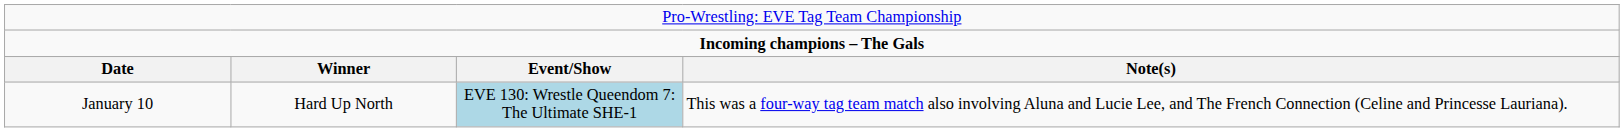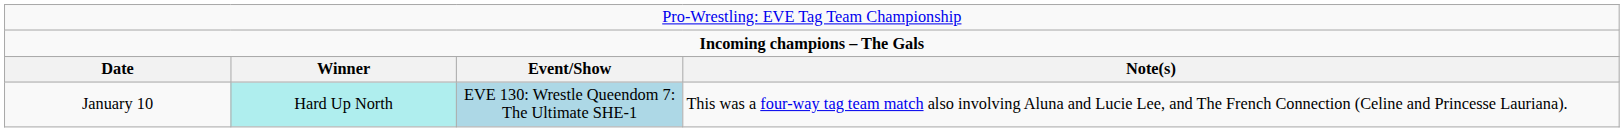January 10 | column 2: no background -> paleturquoise background
